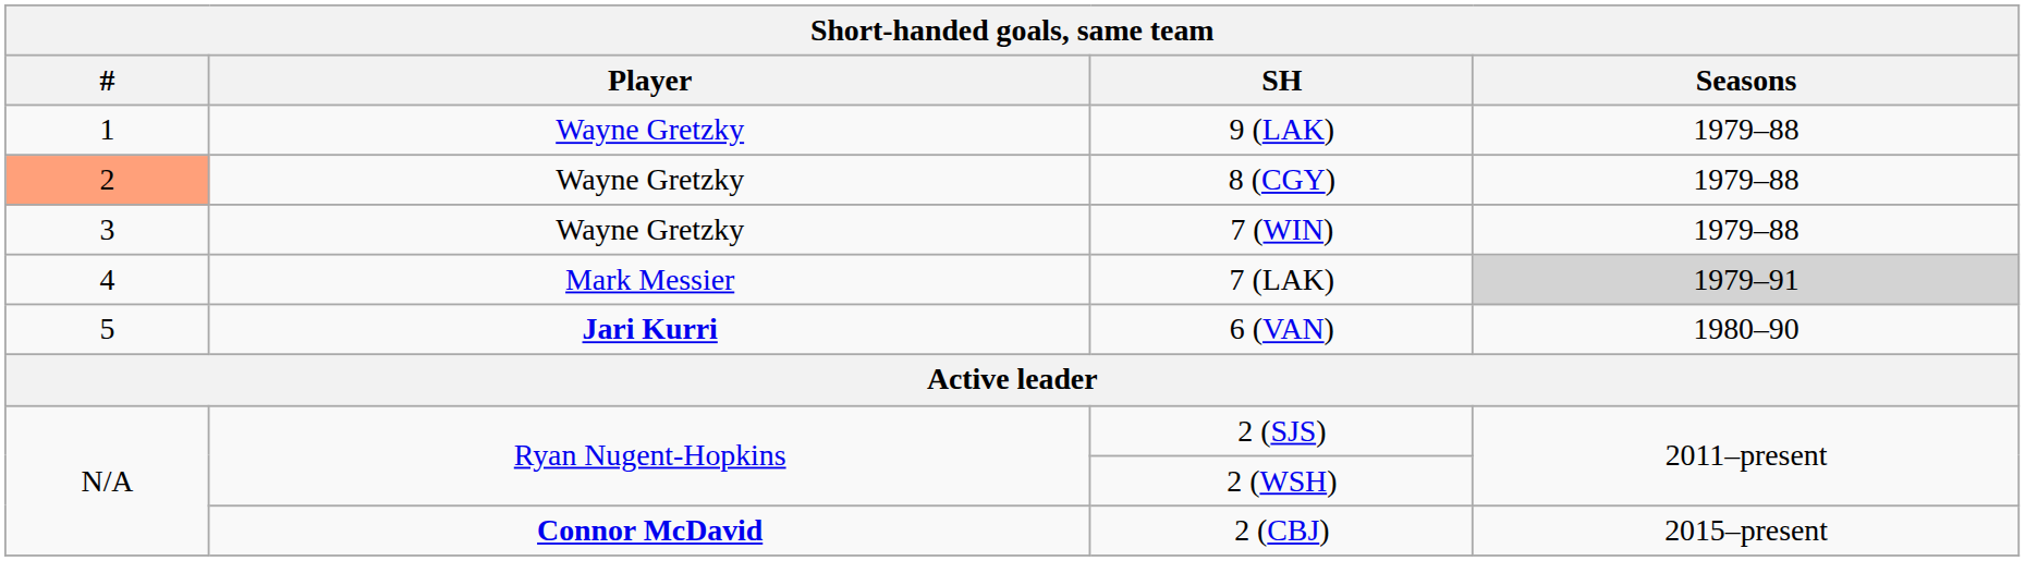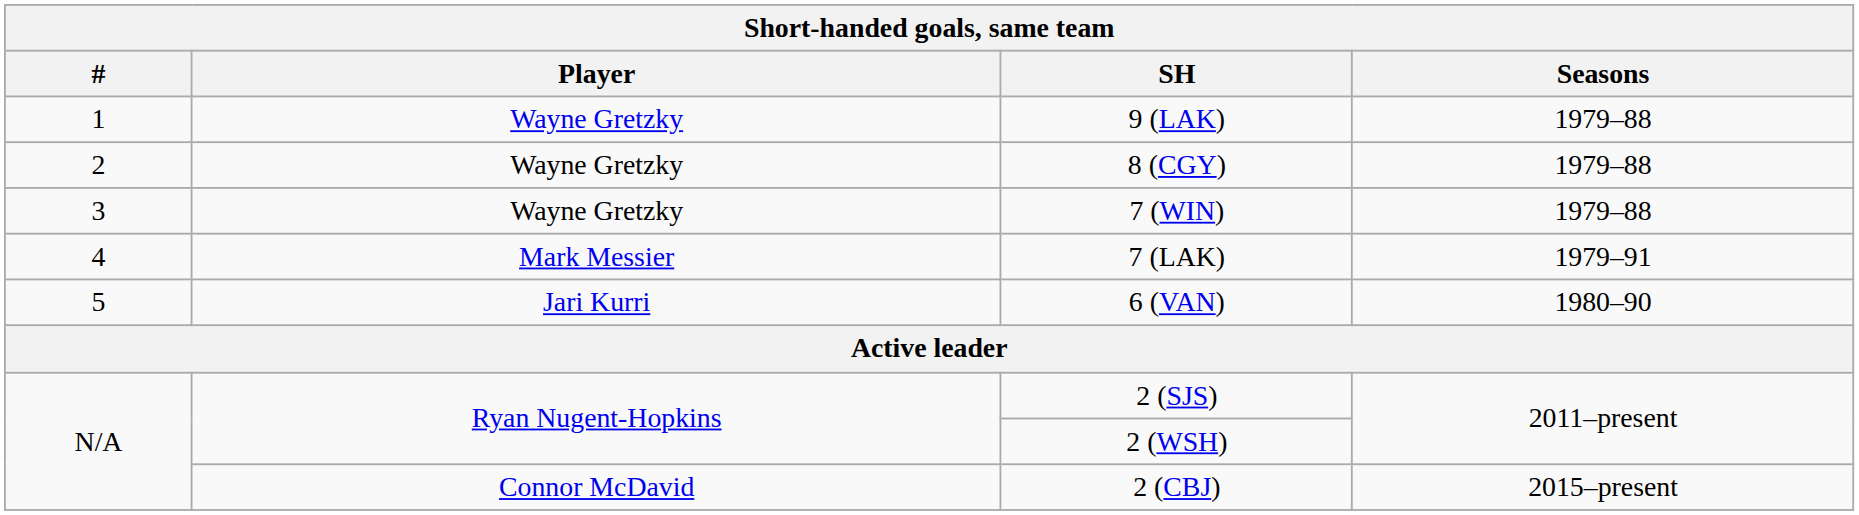8 (CGY) | #: lightsalmon background -> no background
7 (LAK) | Seasons: lightgrey background -> no background
6 (VAN) | Player: bold -> normal
2 (CBJ) | Player: bold -> normal
